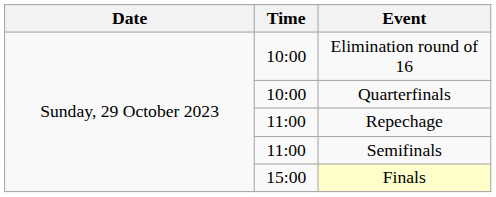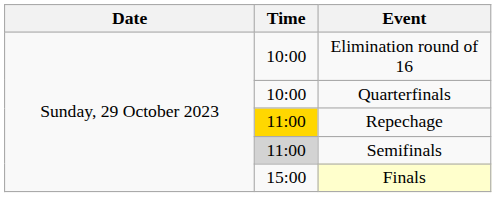Repechage | Time: no background -> gold background
Semifinals | Time: no background -> lightgrey background
